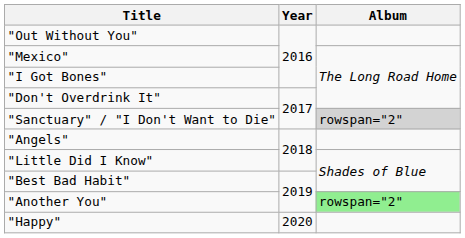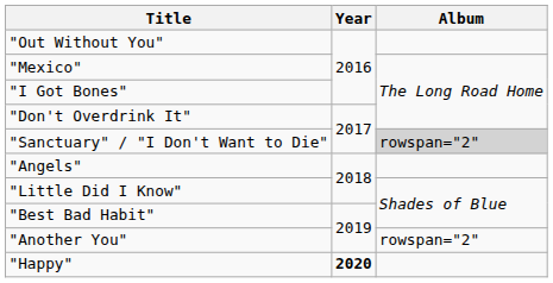"Another You" | Album: lightgreen background -> no background
"Happy" | Year: normal -> bold
